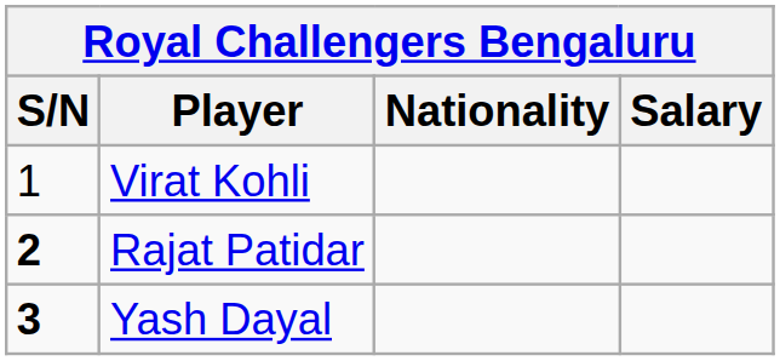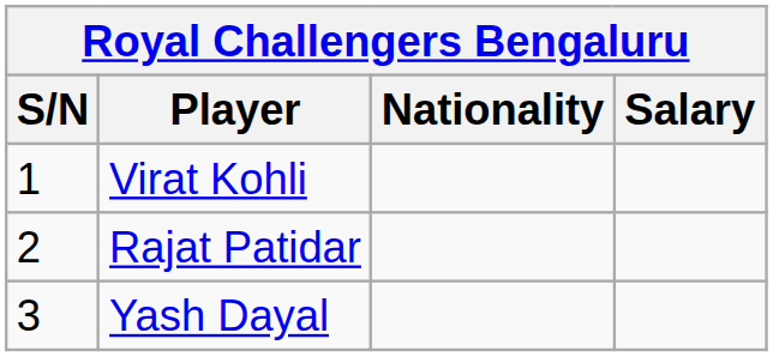Rajat Patidar | S/N: bold -> normal
Yash Dayal | S/N: bold -> normal
